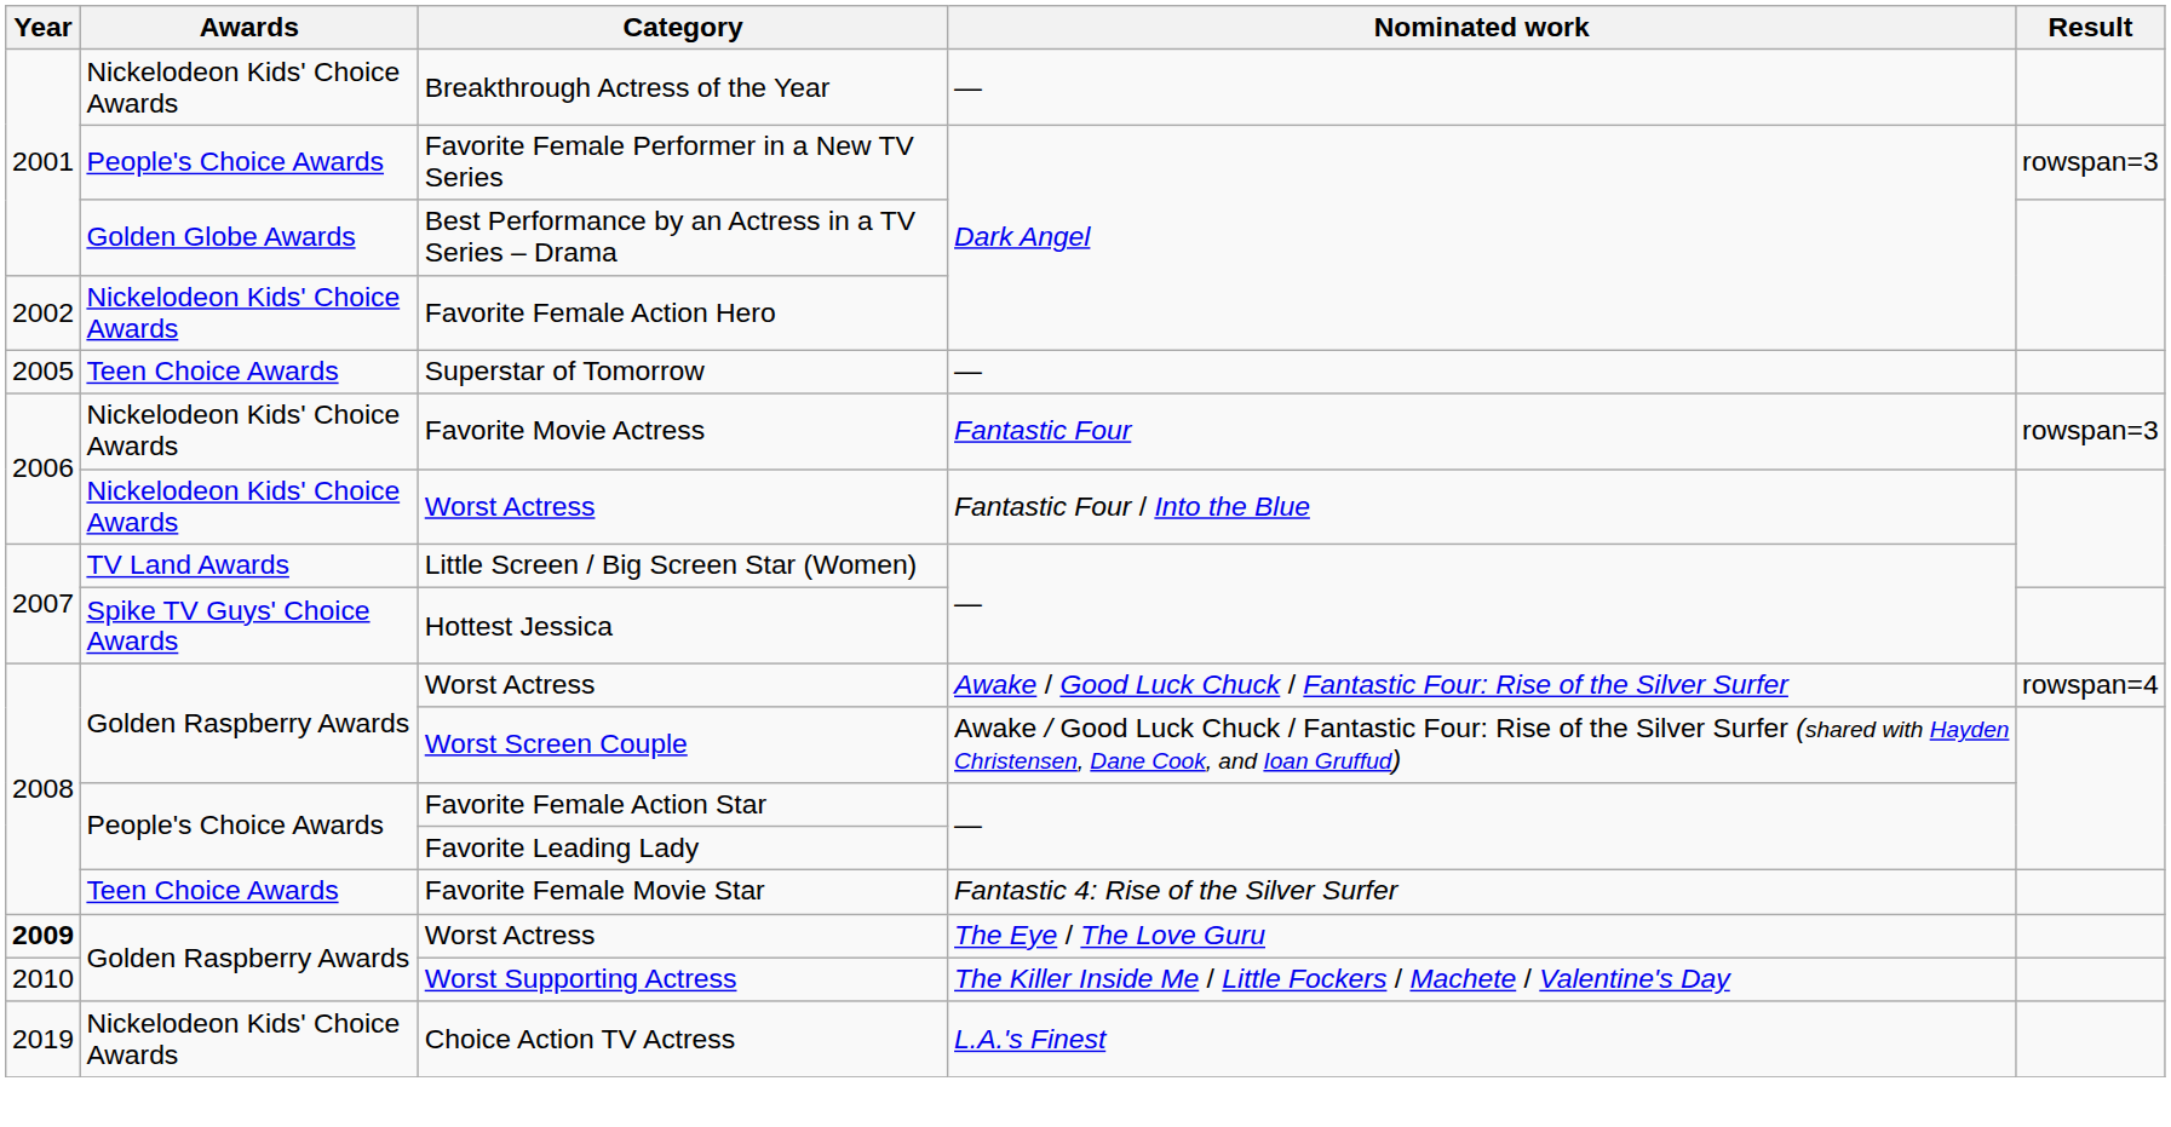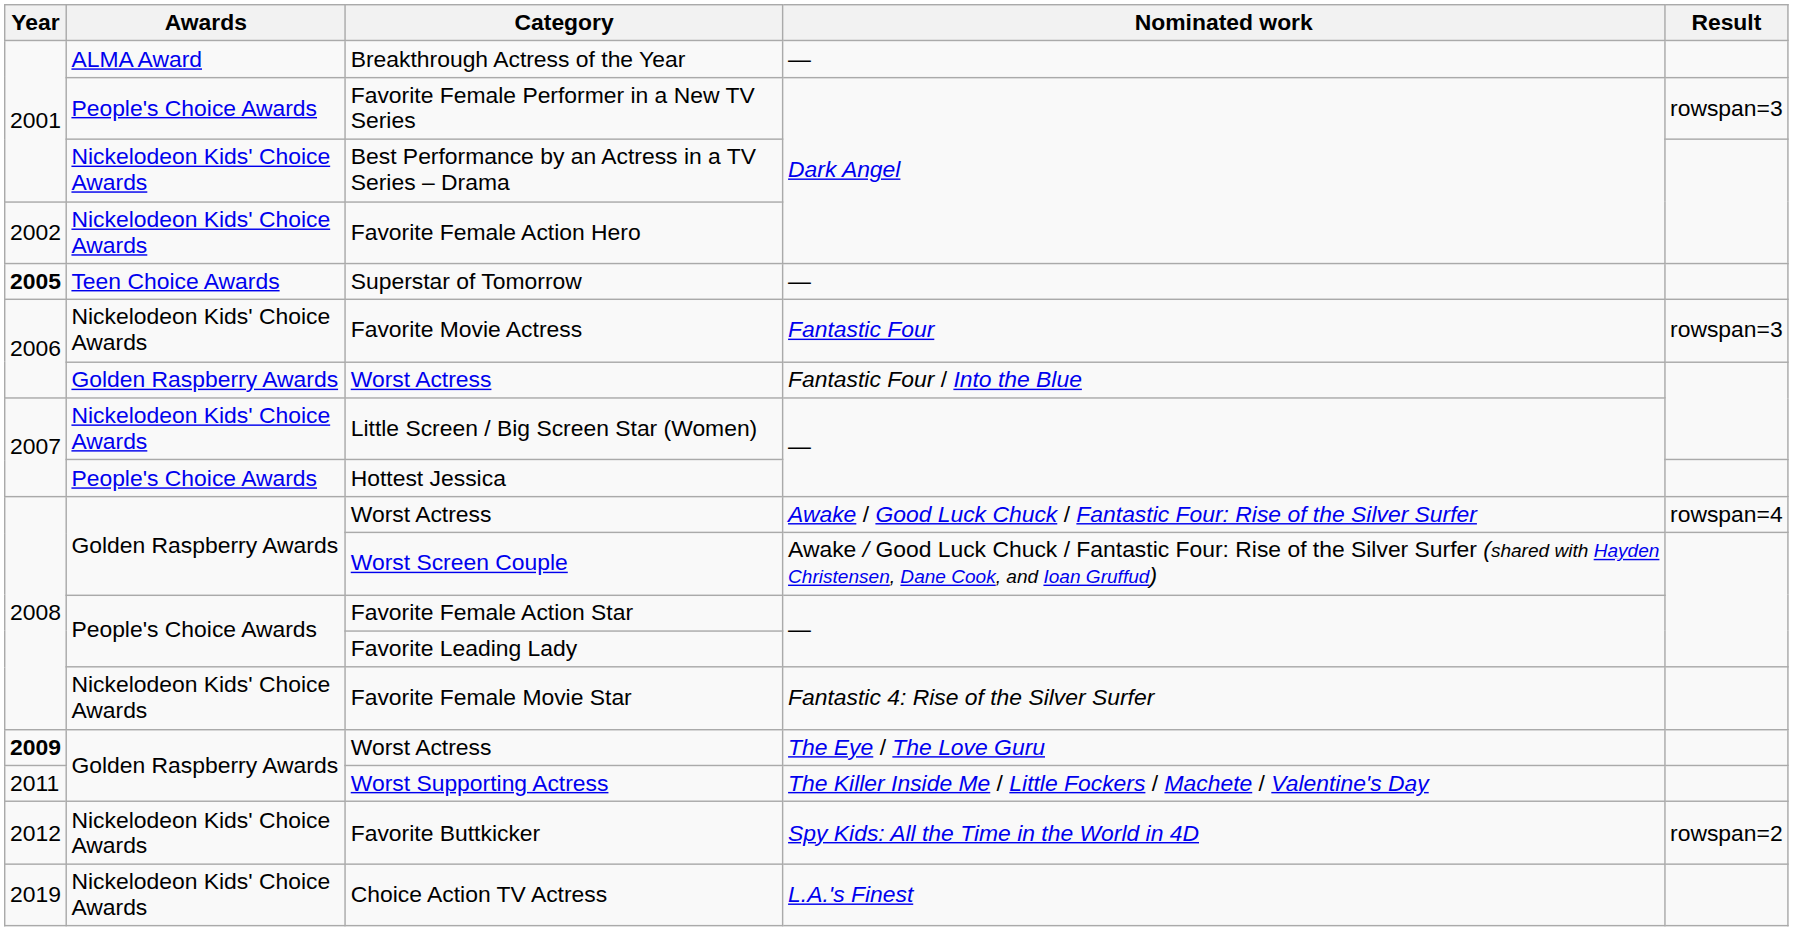Breakthrough Actress of the Year | Awards: Nickelodeon Kids' Choice Awards -> ALMA Award
Best Performance by an Actress in a TV Series – Drama | Awards: Golden Globe Awards -> Nickelodeon Kids' Choice Awards
Superstar of Tomorrow | Year: normal -> bold
Worst Actress / Fantastic Four / Into the Blue | Awards: Nickelodeon Kids' Choice Awards -> Golden Raspberry Awards
Little Screen / Big Screen Star (Women) | Awards: TV Land Awards -> Nickelodeon Kids' Choice Awards
Hottest Jessica | Awards: Spike TV Guys' Choice Awards -> People's Choice Awards
Favorite Female Movie Star | Awards: Teen Choice Awards -> Nickelodeon Kids' Choice Awards
Worst Supporting Actress | Year: 2010 -> 2011
+ row: 2012 | Nickelodeon Kids' Choice Awards | Favorite Buttkicker | Spy Kids: All the Time in the World in 4D | rowspan=2
